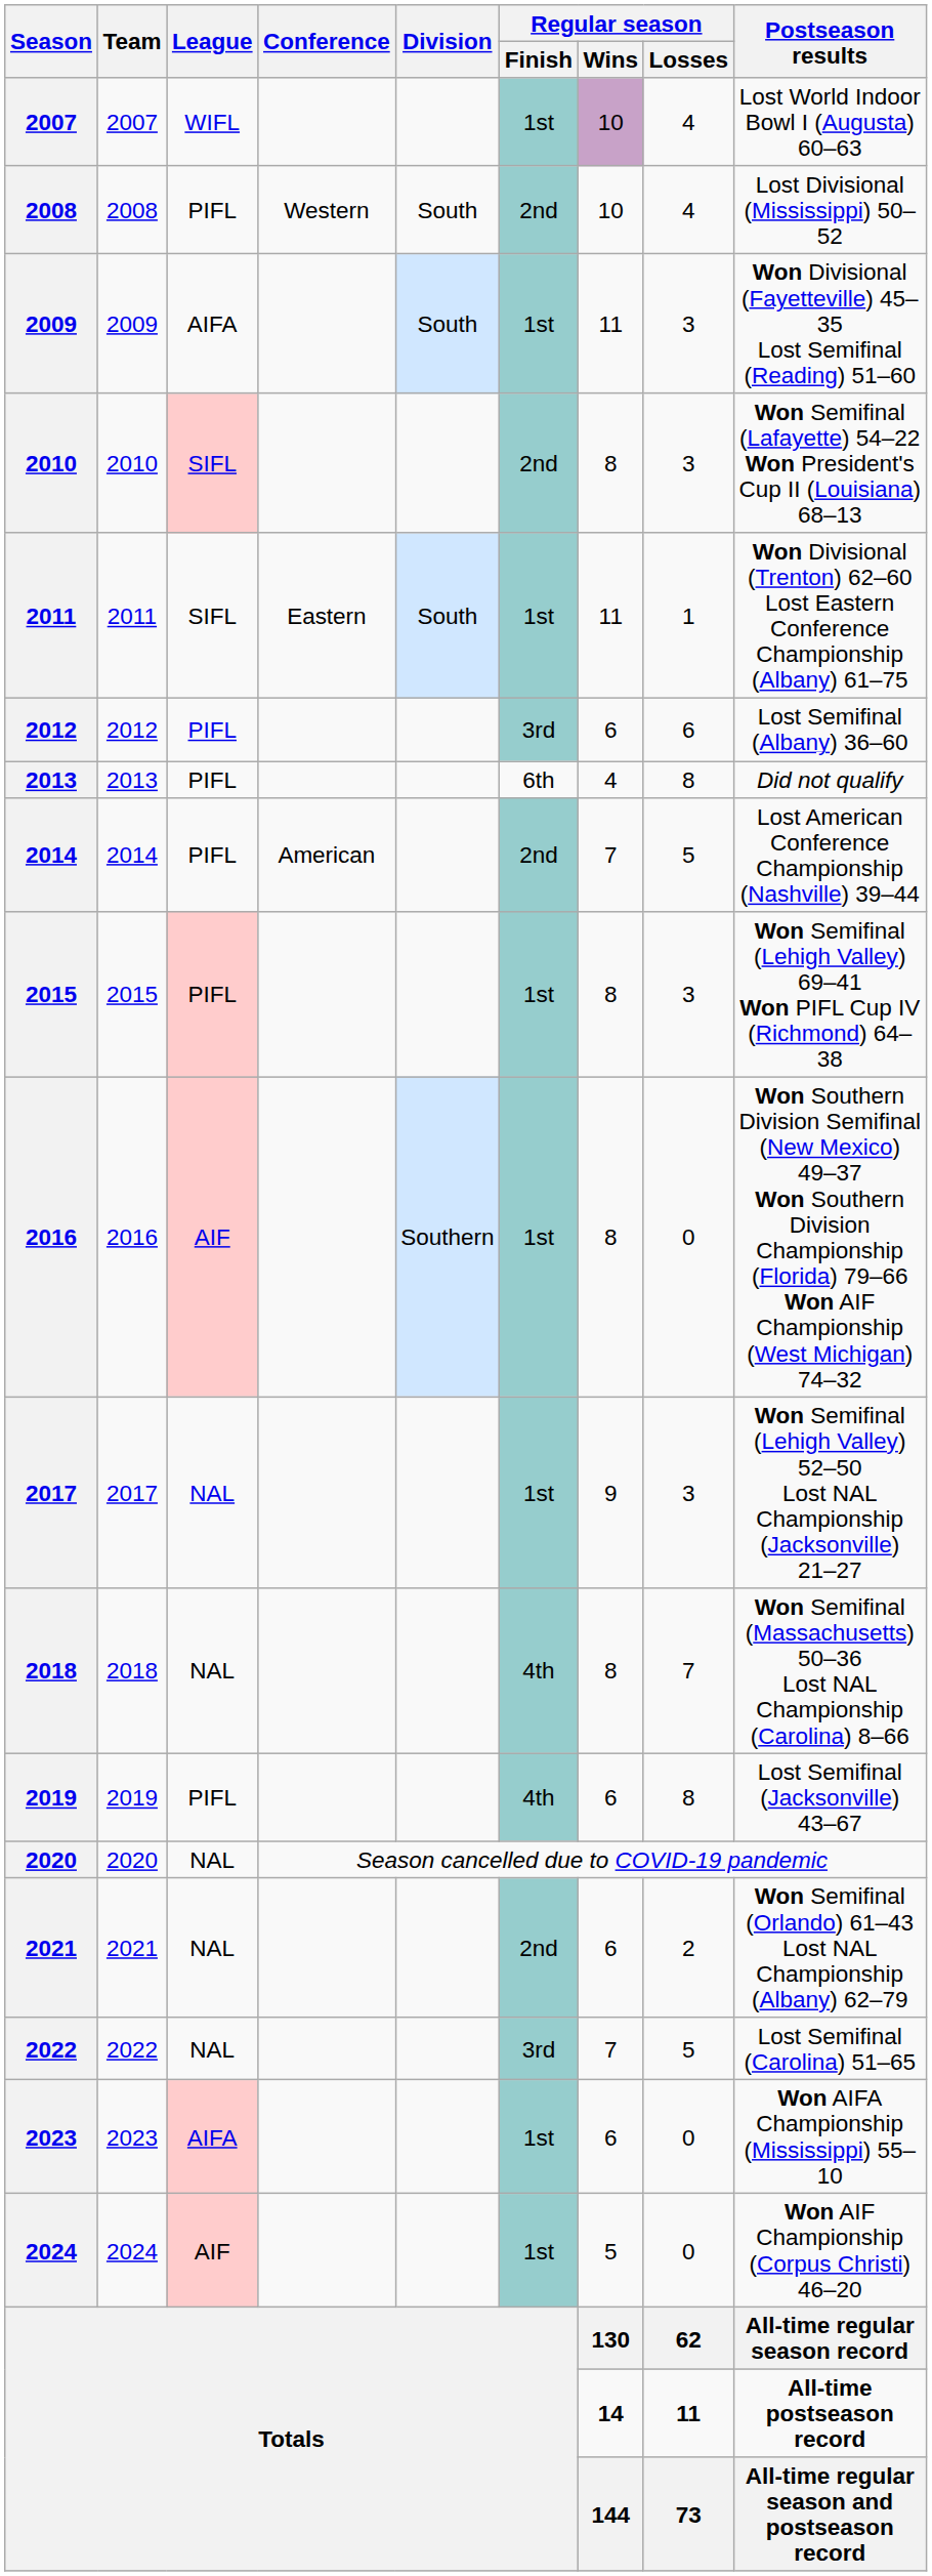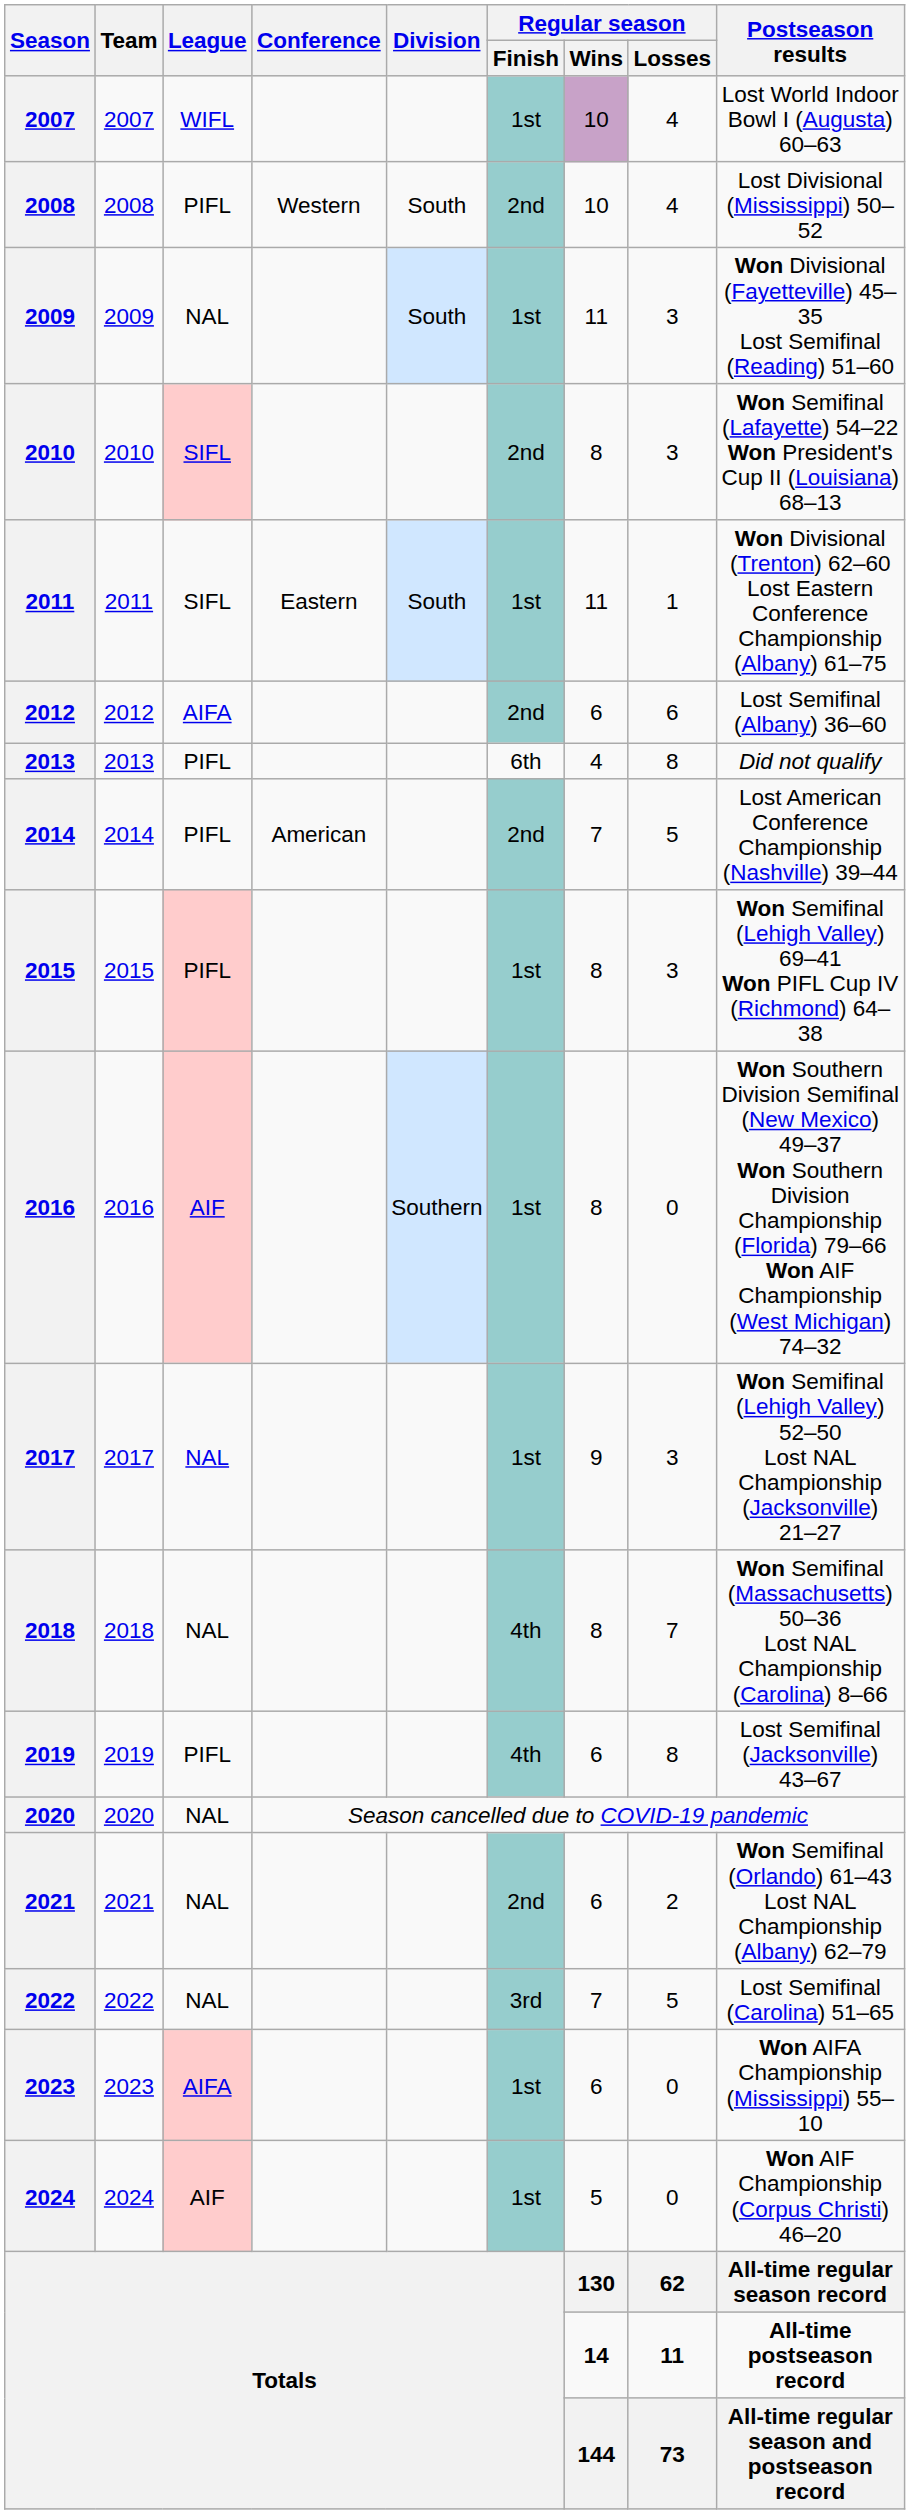row 5 | League: AIFA -> NAL
row 8 | League: PIFL -> AIFA
row 8 | Regular season / Finish: 3rd -> 2nd
